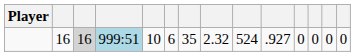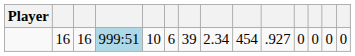row 2 | column 3: lightgrey background -> no background
row 2 | column 7: 35 -> 39
row 2 | column 8: 2.32 -> 2.34
row 2 | column 9: 524 -> 454
